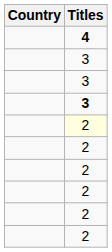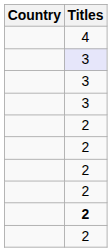row 2 | Titles: bold -> normal
row 3 | Titles: no background -> lavender background
row 5 | Titles: bold -> normal
row 6 | Titles: lightyellow background -> no background
row 10 | Titles: normal -> bold
